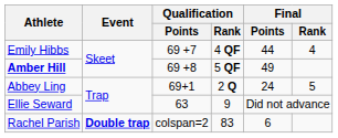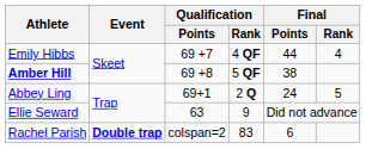Amber Hill | Final / Points: 49 -> 38
